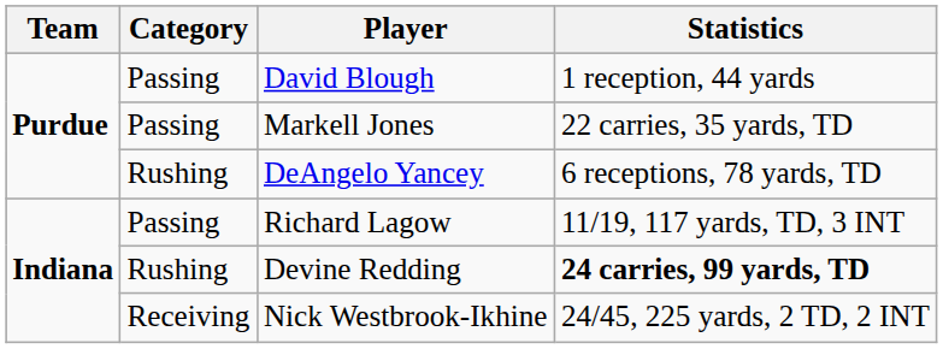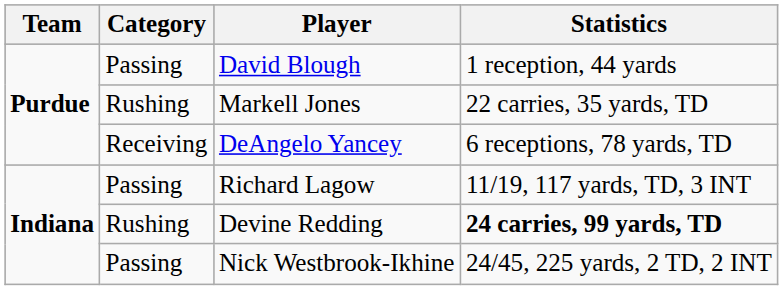Markell Jones | Category: Passing -> Rushing
DeAngelo Yancey | Category: Rushing -> Receiving
Nick Westbrook-Ikhine | Category: Receiving -> Passing
